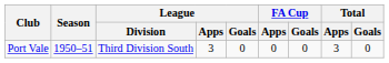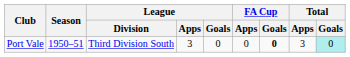Port Vale | FA Cup / Goals: normal -> bold
Port Vale | Total / Goals: no background -> paleturquoise background
